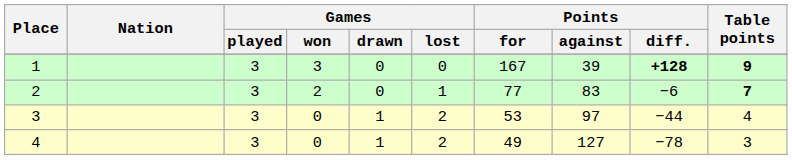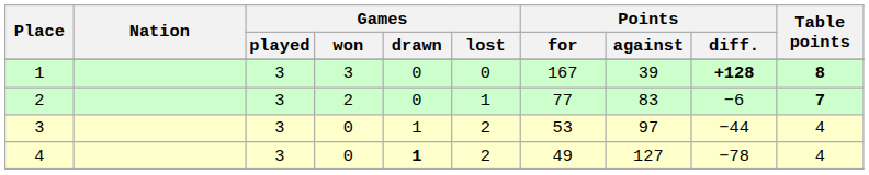row 3 | Table points: 9 -> 8
row 6 | Games / drawn: normal -> bold
row 6 | Table points: 3 -> 4
